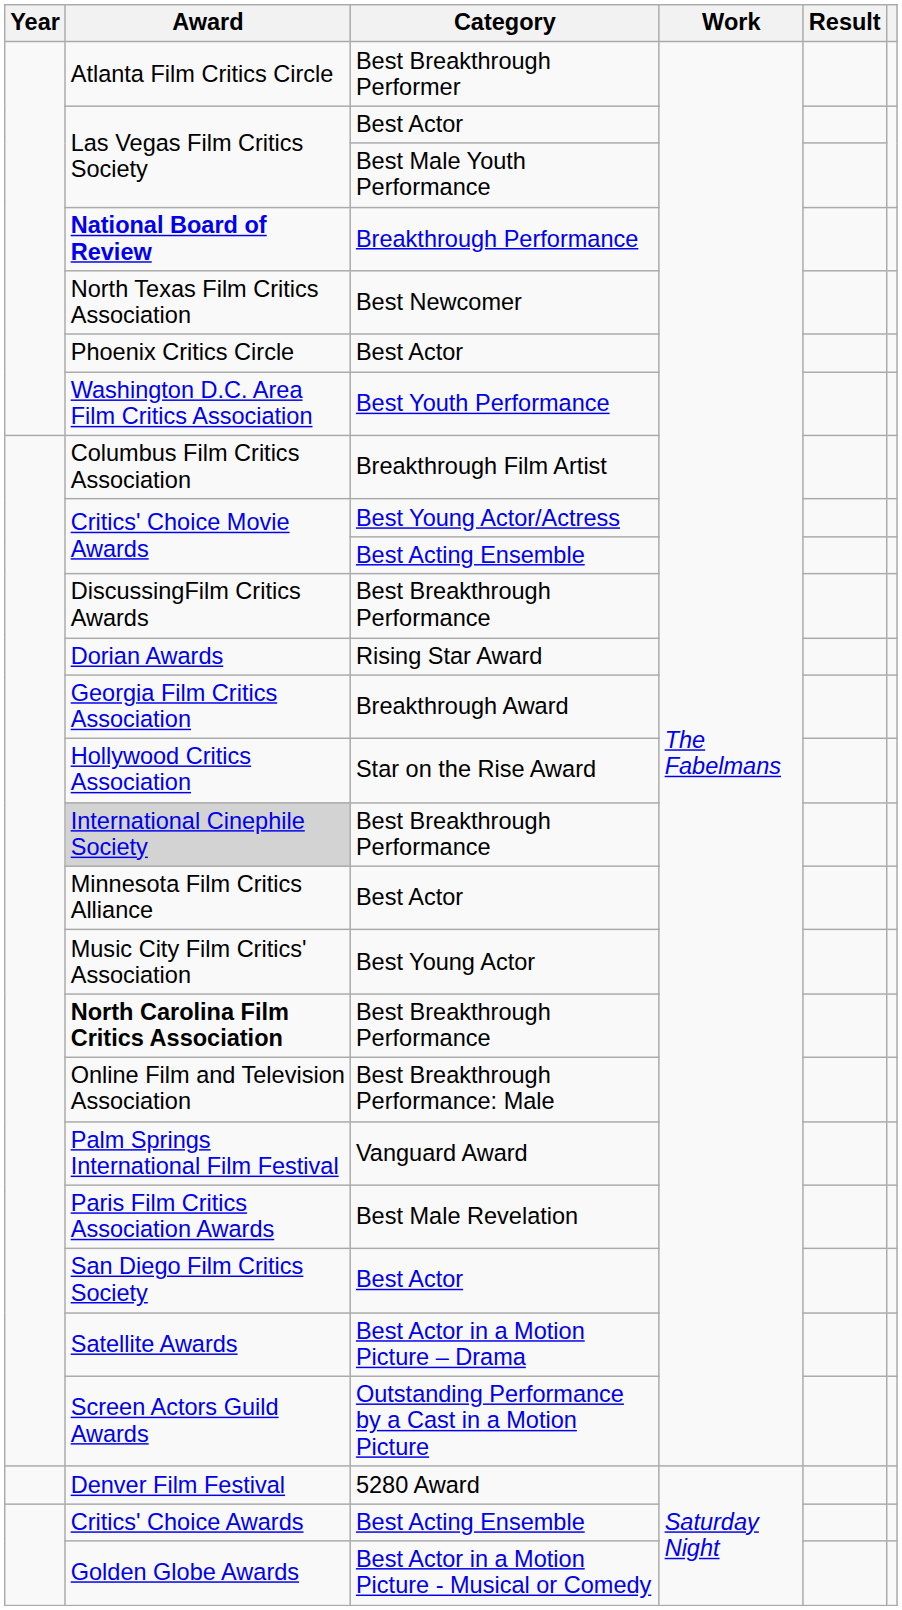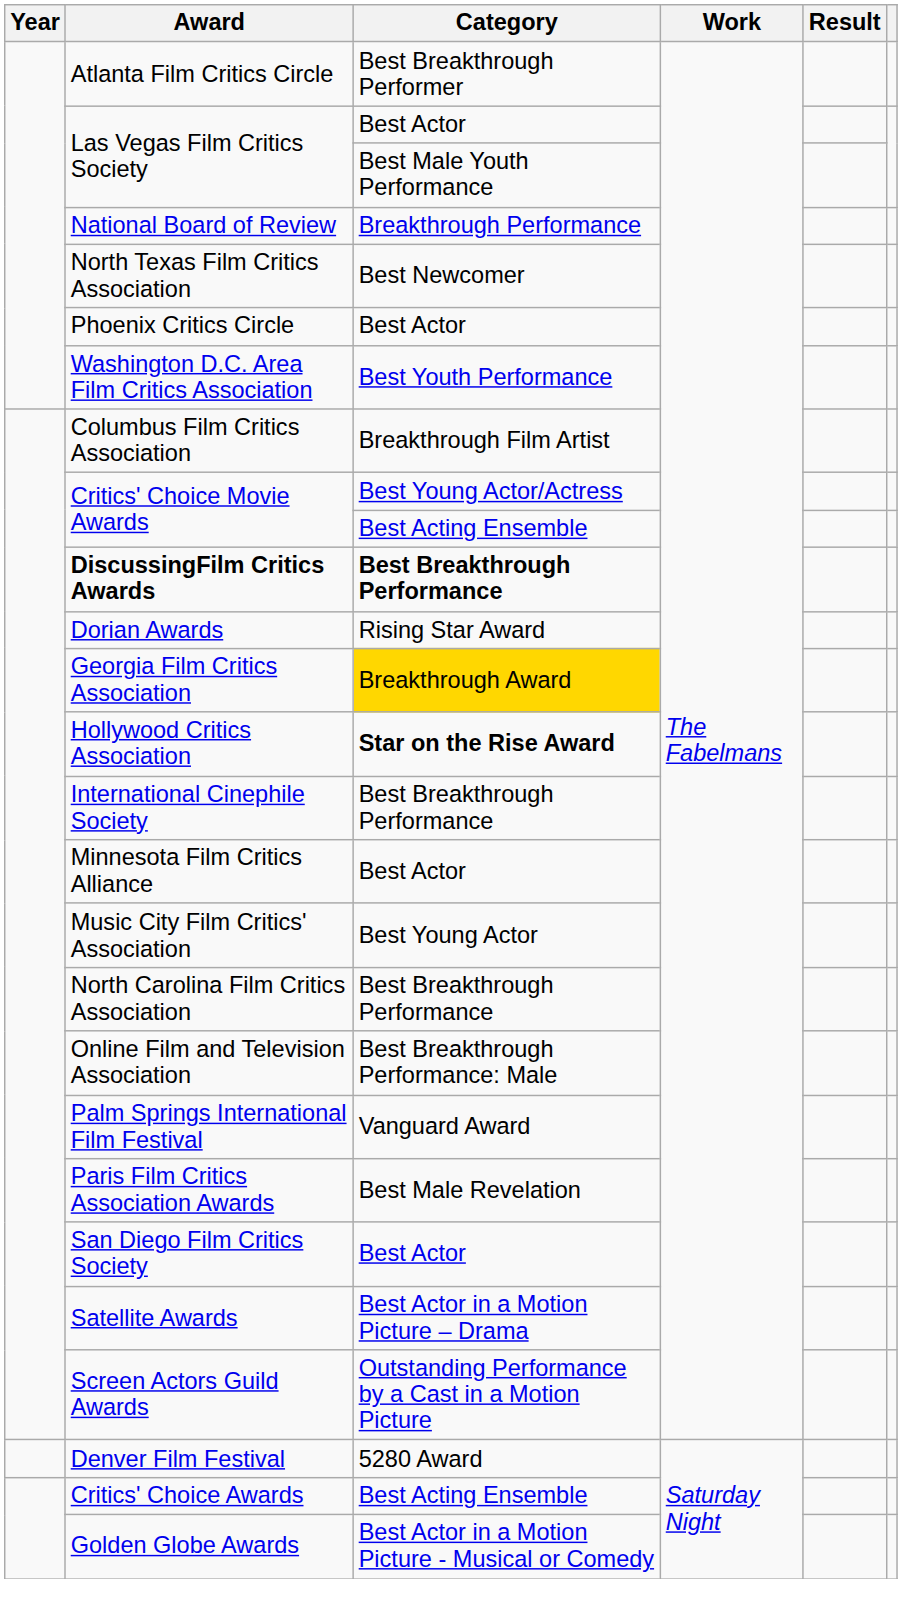National Board of Review | Award: bold -> normal
DiscussingFilm Critics Awards | Award: normal -> bold
DiscussingFilm Critics Awards | Category: normal -> bold
Georgia Film Critics Association | Category: no background -> gold background
Hollywood Critics Association | Category: normal -> bold
International Cinephile Society | Award: lightgrey background -> no background
North Carolina Film Critics Association | Award: bold -> normal
